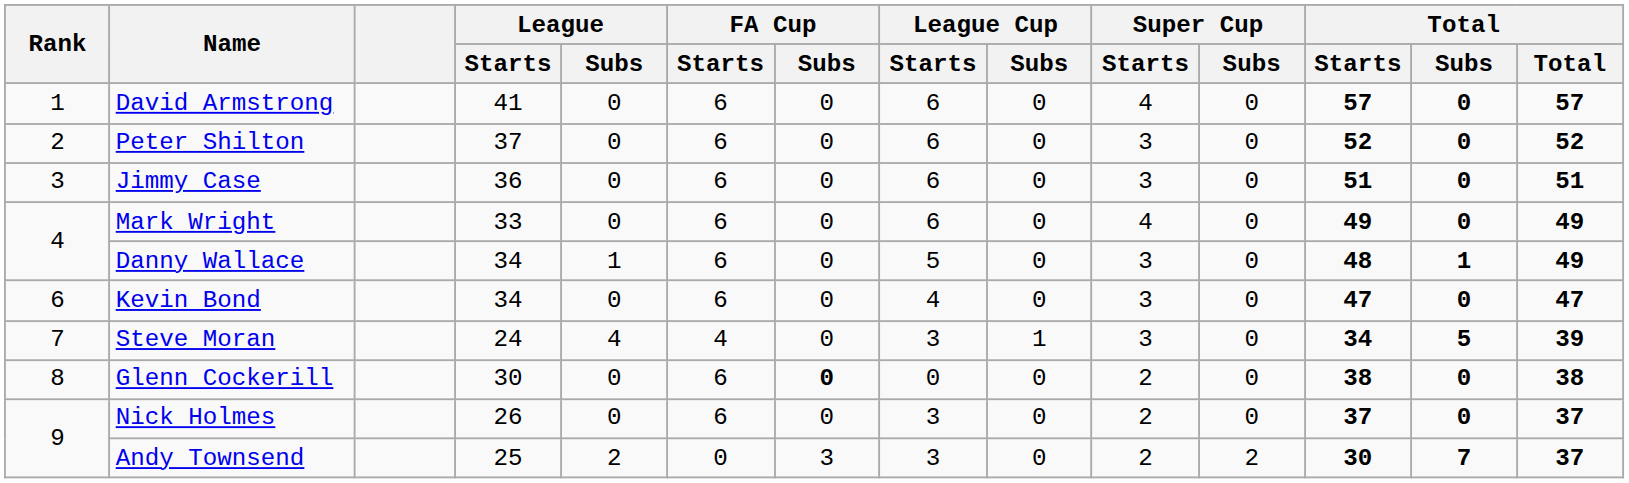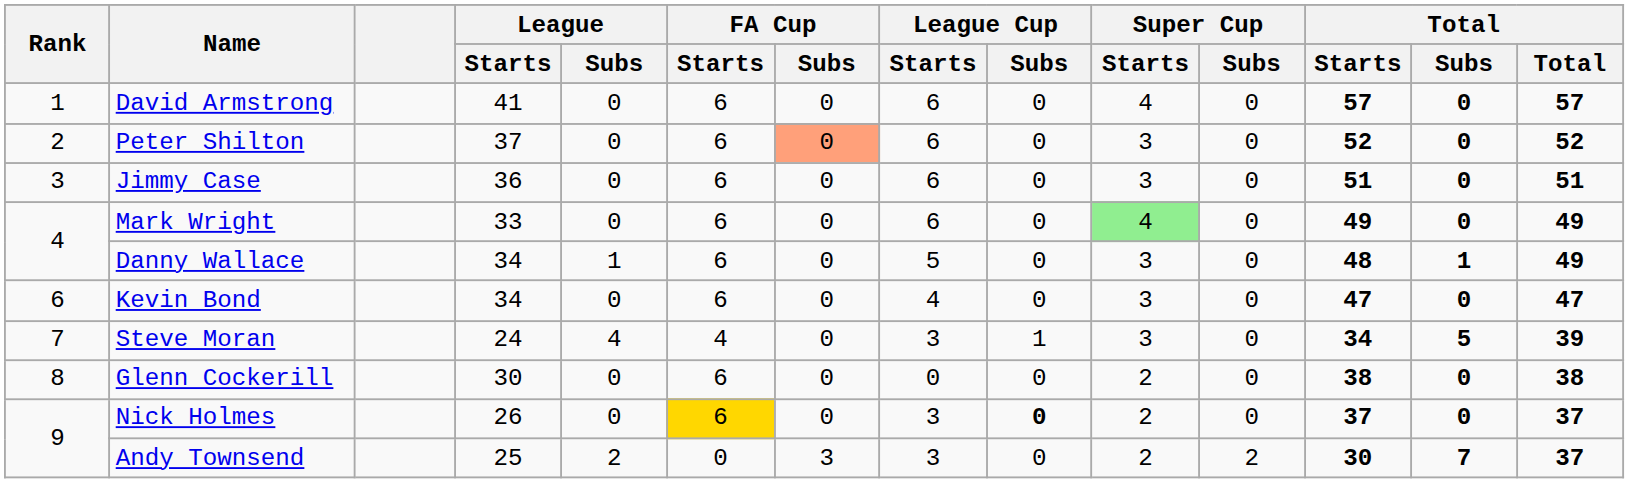Peter Shilton | FA Cup / Subs: no background -> lightsalmon background
Mark Wright | Super Cup / Starts: no background -> lightgreen background
Glenn Cockerill | FA Cup / Subs: bold -> normal
Nick Holmes | FA Cup / Starts: no background -> gold background
Nick Holmes | League Cup / Subs: normal -> bold
